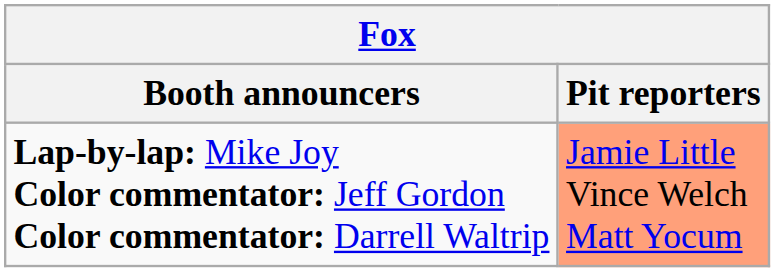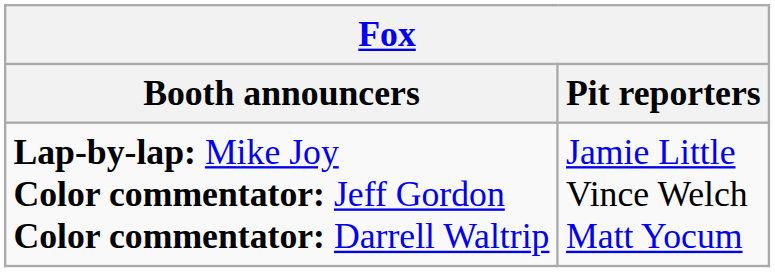row 3 | Pit reporters: lightsalmon background -> no background
